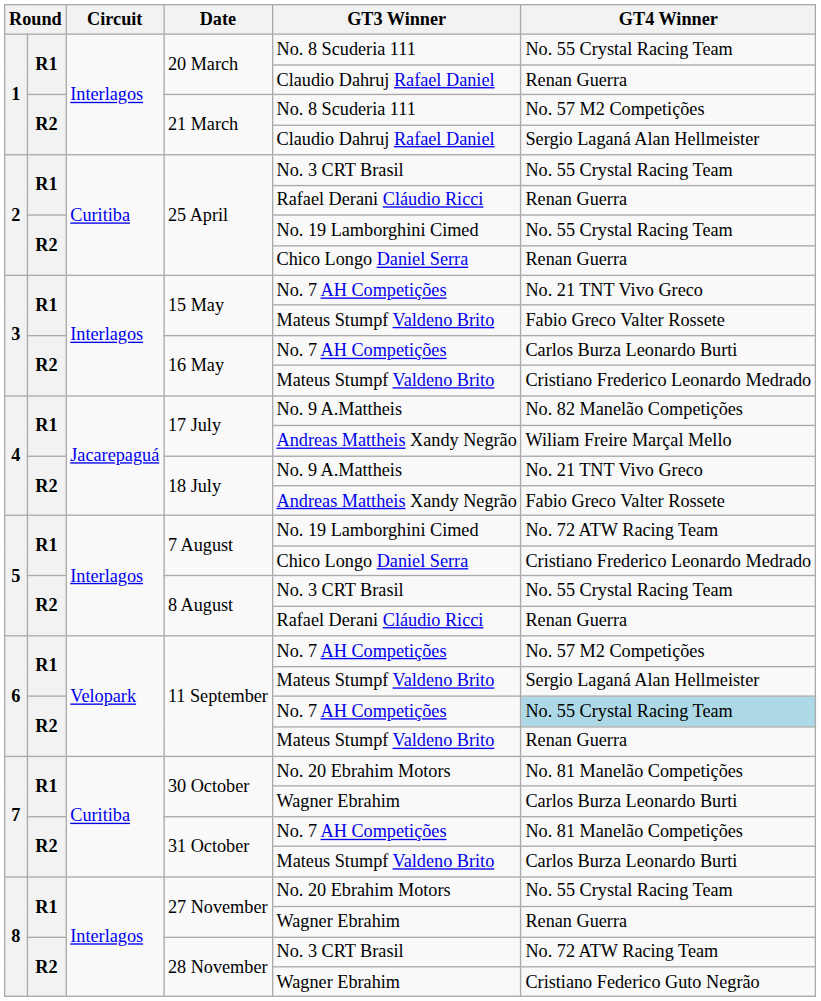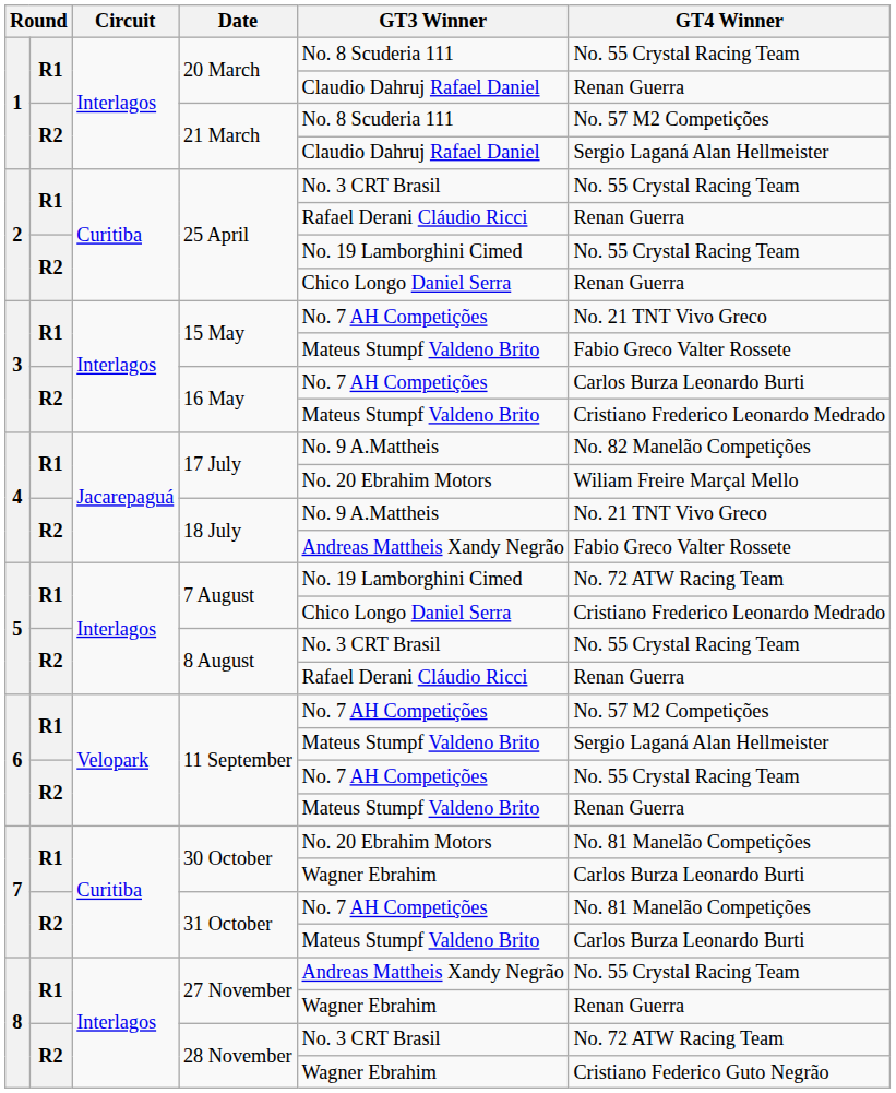row 15 | GT3 Winner: Andreas Mattheis Xandy Negrão -> No. 20 Ebrahim Motors
row 24 | GT4 Winner: lightblue background -> no background
row 30 | GT3 Winner: No. 20 Ebrahim Motors -> Andreas Mattheis Xandy Negrão
